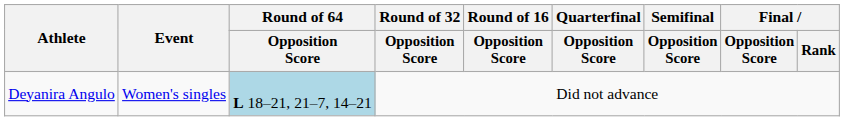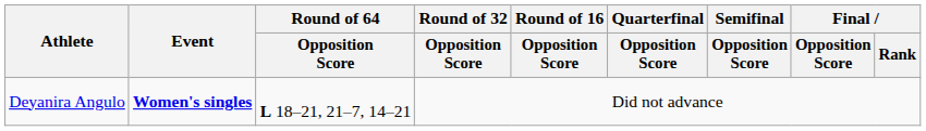Deyanira Angulo | Event: normal -> bold
Deyanira Angulo | Round of 64 / Opposition Score: lightblue background -> no background
